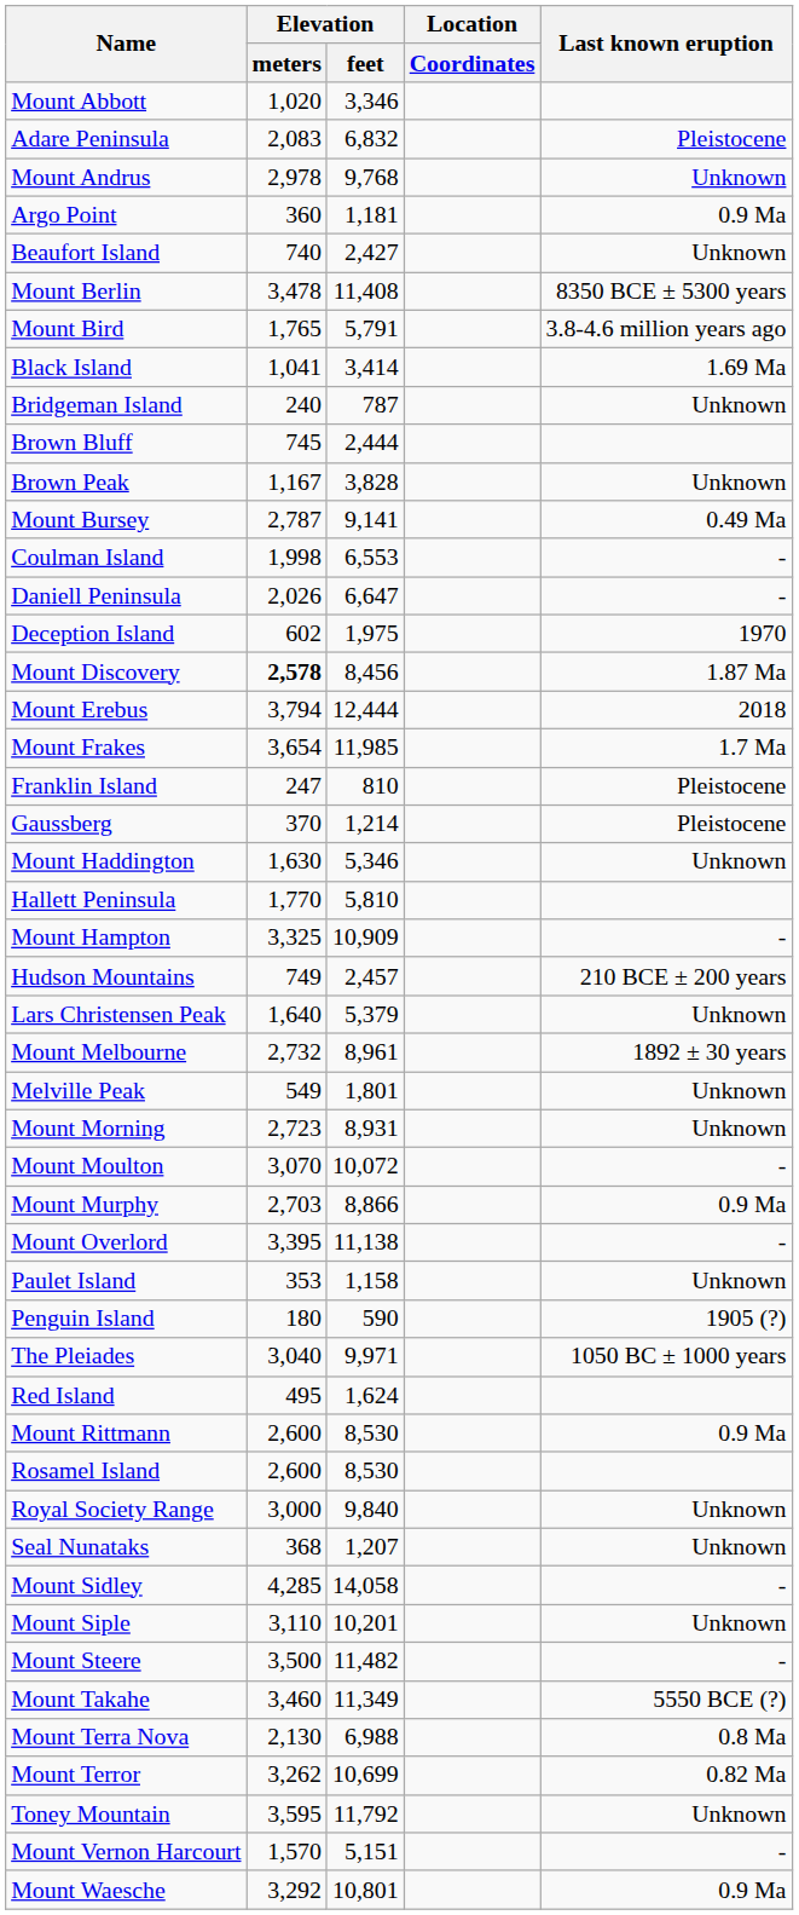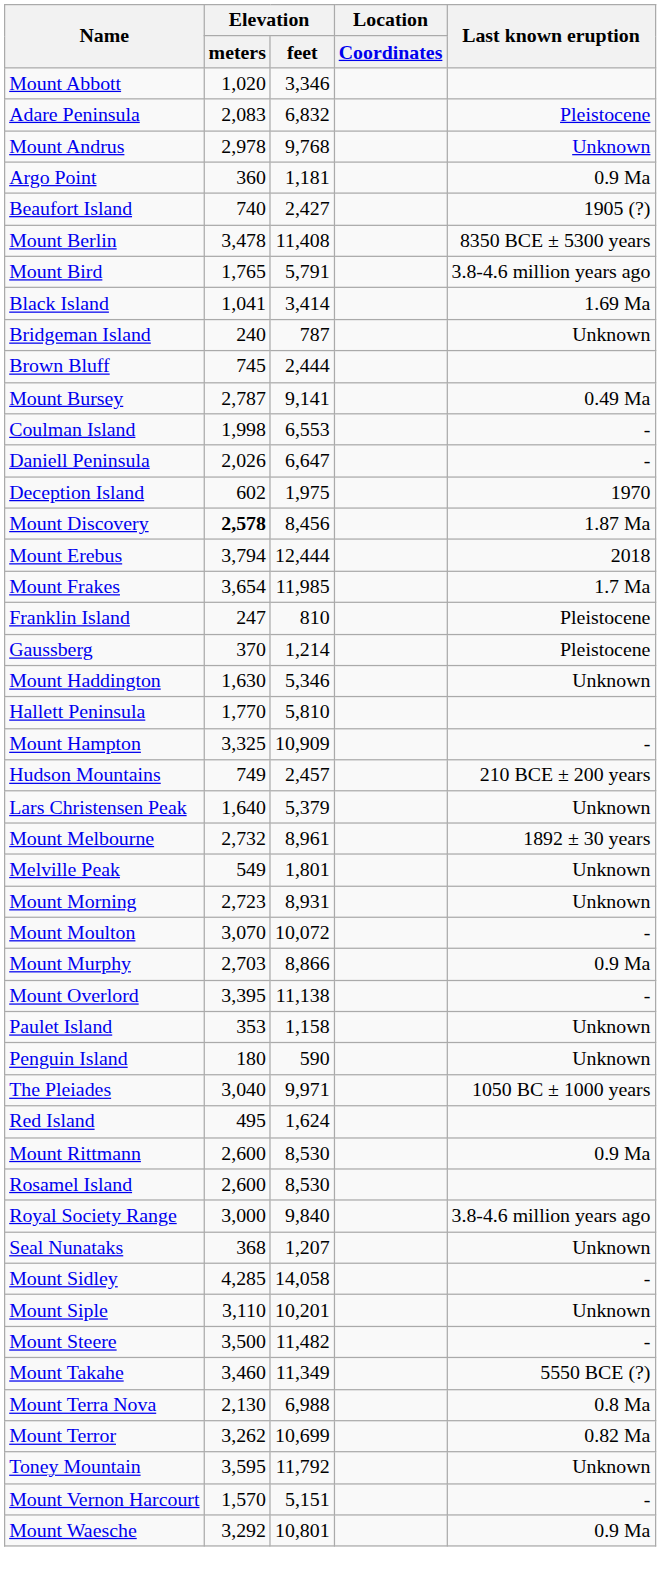Beaufort Island | Last known eruption: Unknown -> 1905 (?)
- row: Brown Peak | 1,167 | 3,828 | Unknown
Penguin Island | Last known eruption: 1905 (?) -> Unknown
Royal Society Range | Last known eruption: Unknown -> 3.8-4.6 million years ago
